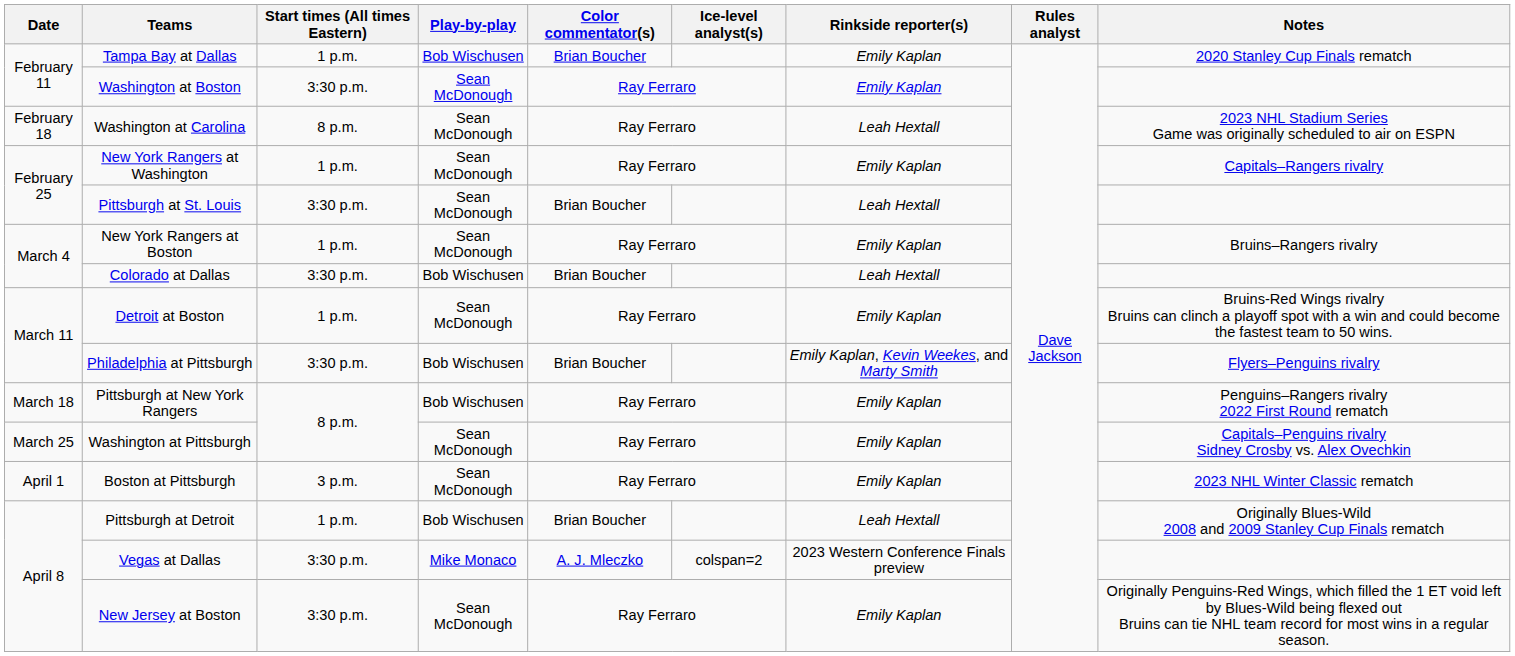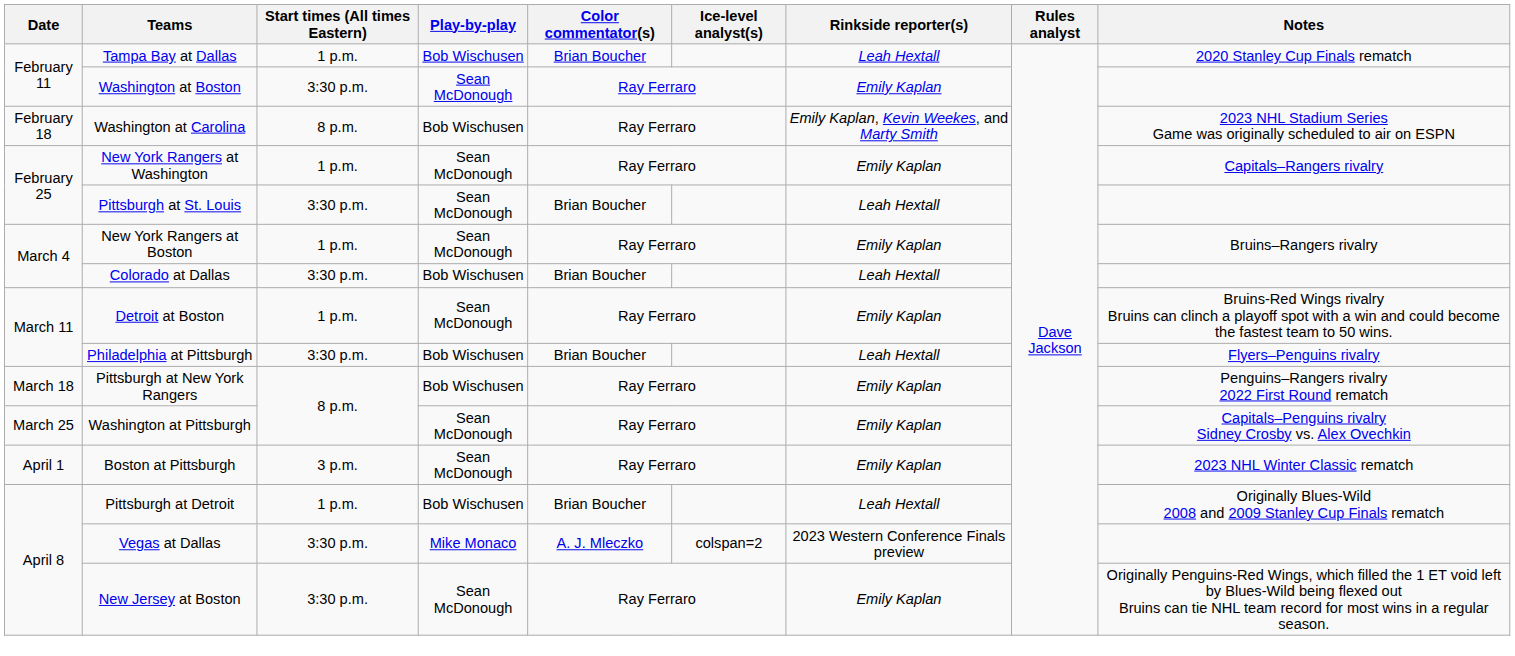Tampa Bay at Dallas | Rinkside reporter(s): Emily Kaplan -> Leah Hextall
Washington at Carolina | Play-by-play: Sean McDonough -> Bob Wischusen
Washington at Carolina | Rinkside reporter(s): Leah Hextall -> Emily Kaplan, Kevin Weekes, and Marty Smith
Philadelphia at Pittsburgh | Rinkside reporter(s): Emily Kaplan, Kevin Weekes, and Marty Smith -> Leah Hextall
